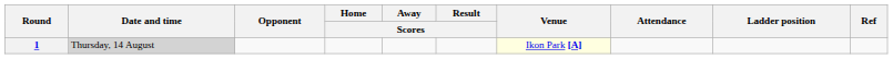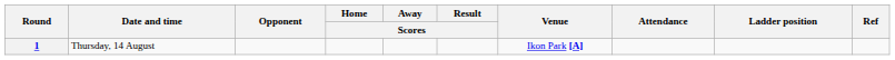1 | Date and time: lightgrey background -> no background
1 | Venue: lightyellow background -> no background
